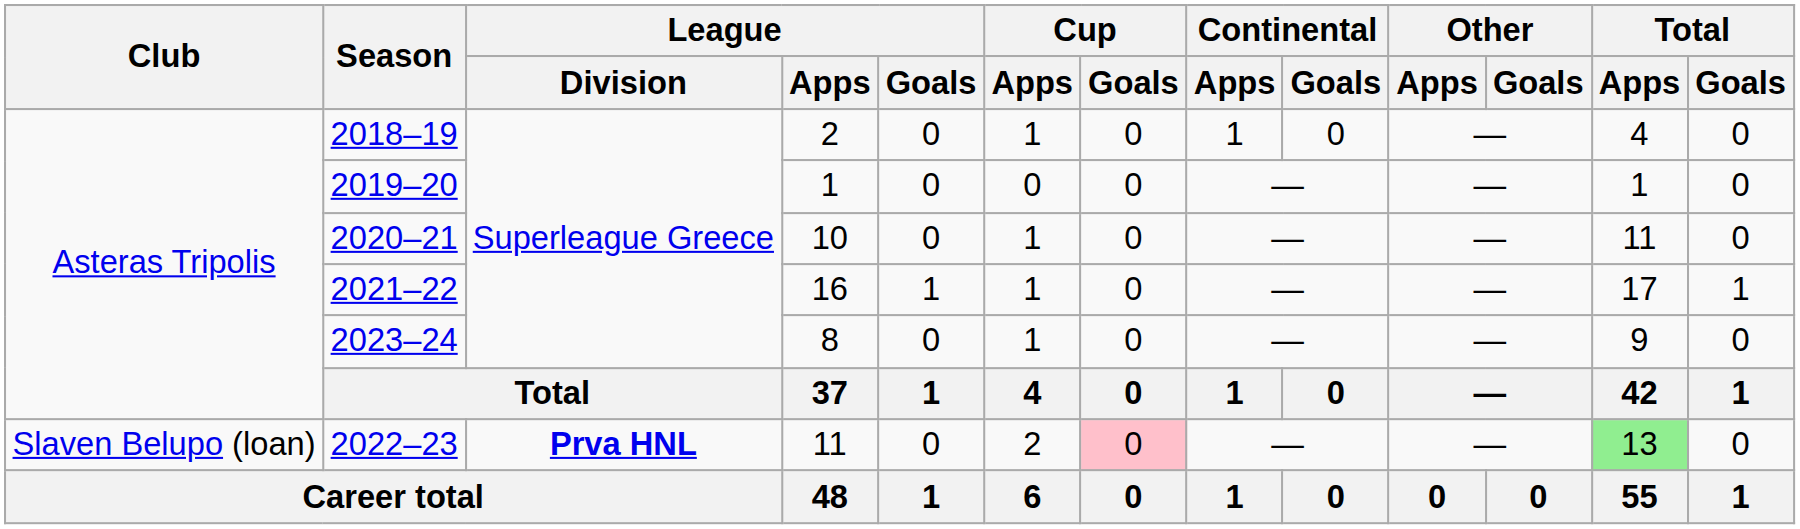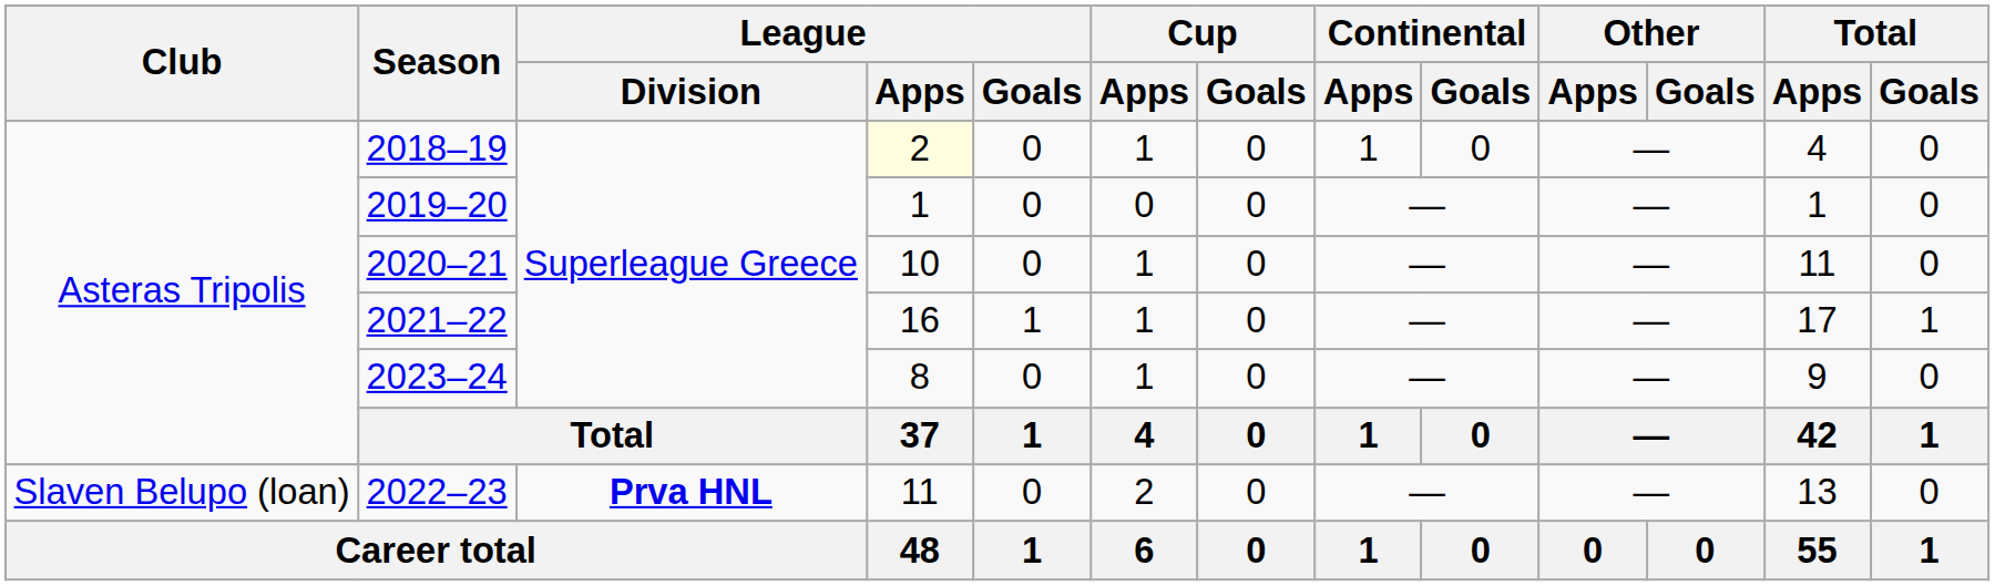2018–19 | League / Apps: no background -> lightyellow background
2022–23 | Cup / Goals: pink background -> no background
2022–23 | Total / Apps: lightgreen background -> no background
